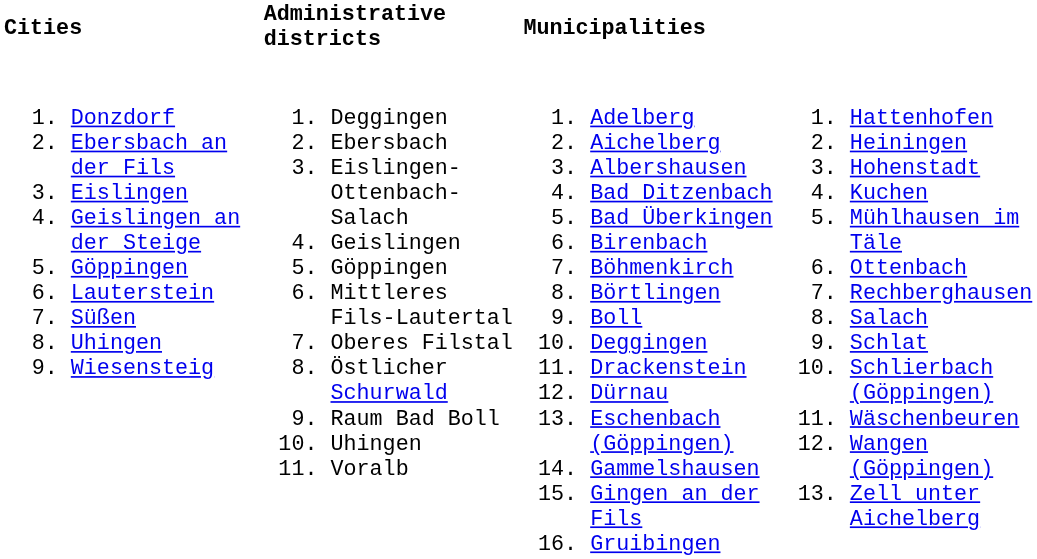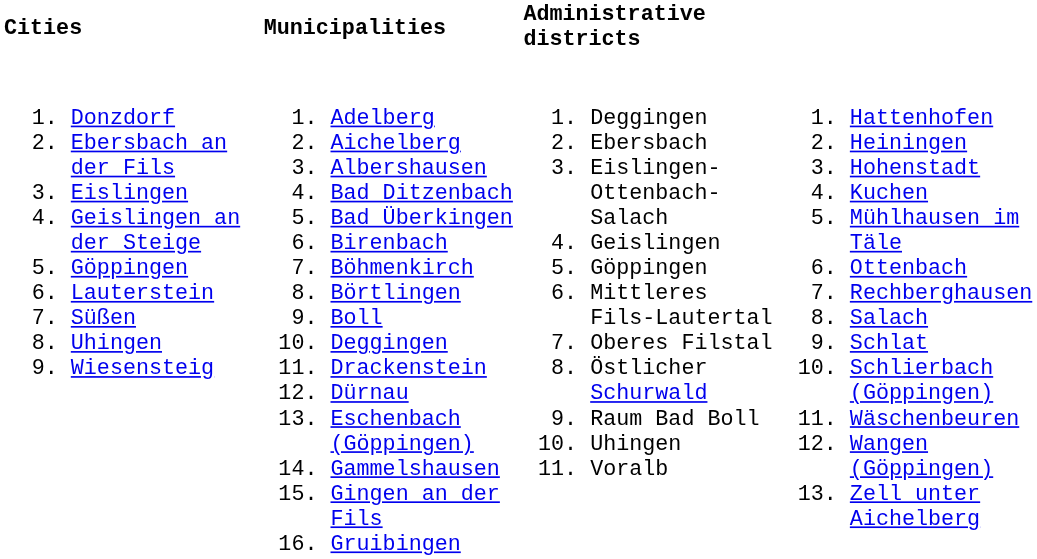columns swapped: Administrative districts <-> Municipalities
